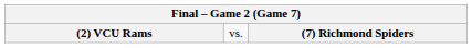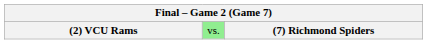(2) VCU Rams | column 2: no background -> lightgreen background
